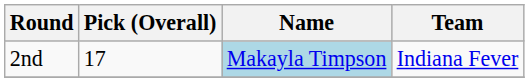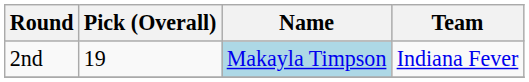2nd | Pick (Overall): 17 -> 19
